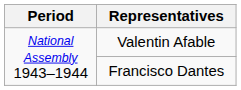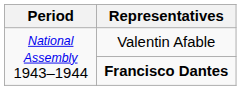Francisco Dantes | Representatives: normal -> bold
